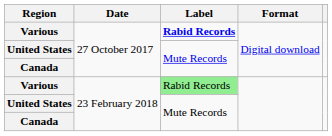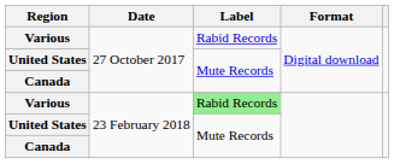Various / 27 October 2017 | Label: bold -> normal
